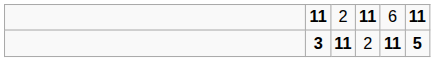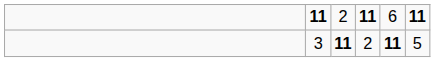row 2 | column 2: bold -> normal
row 2 | column 6: bold -> normal
